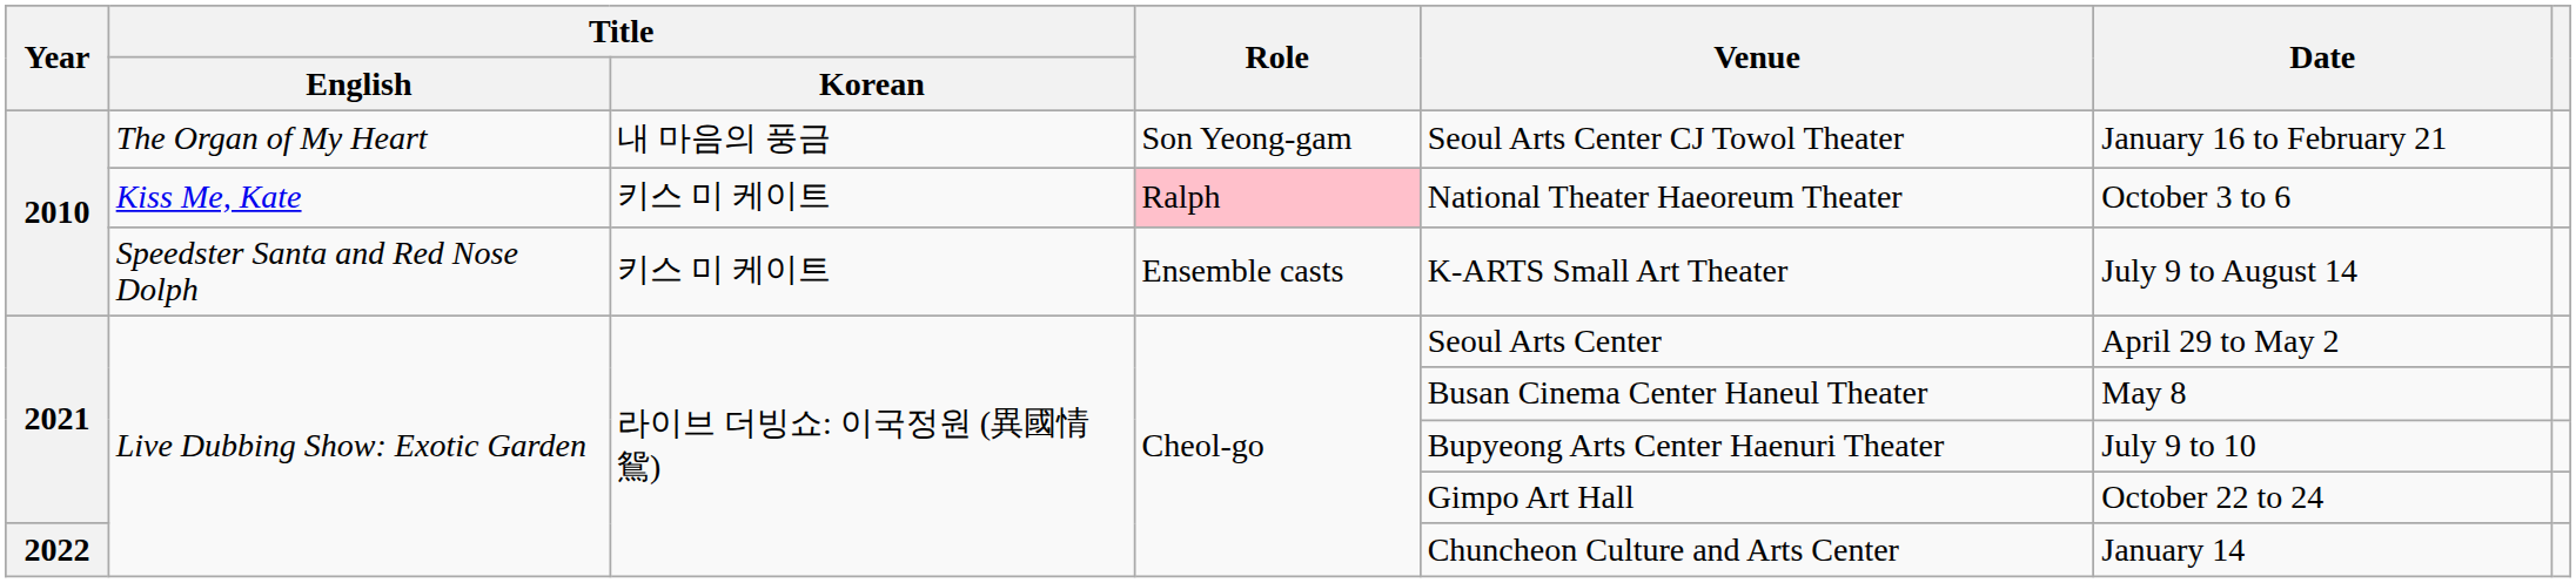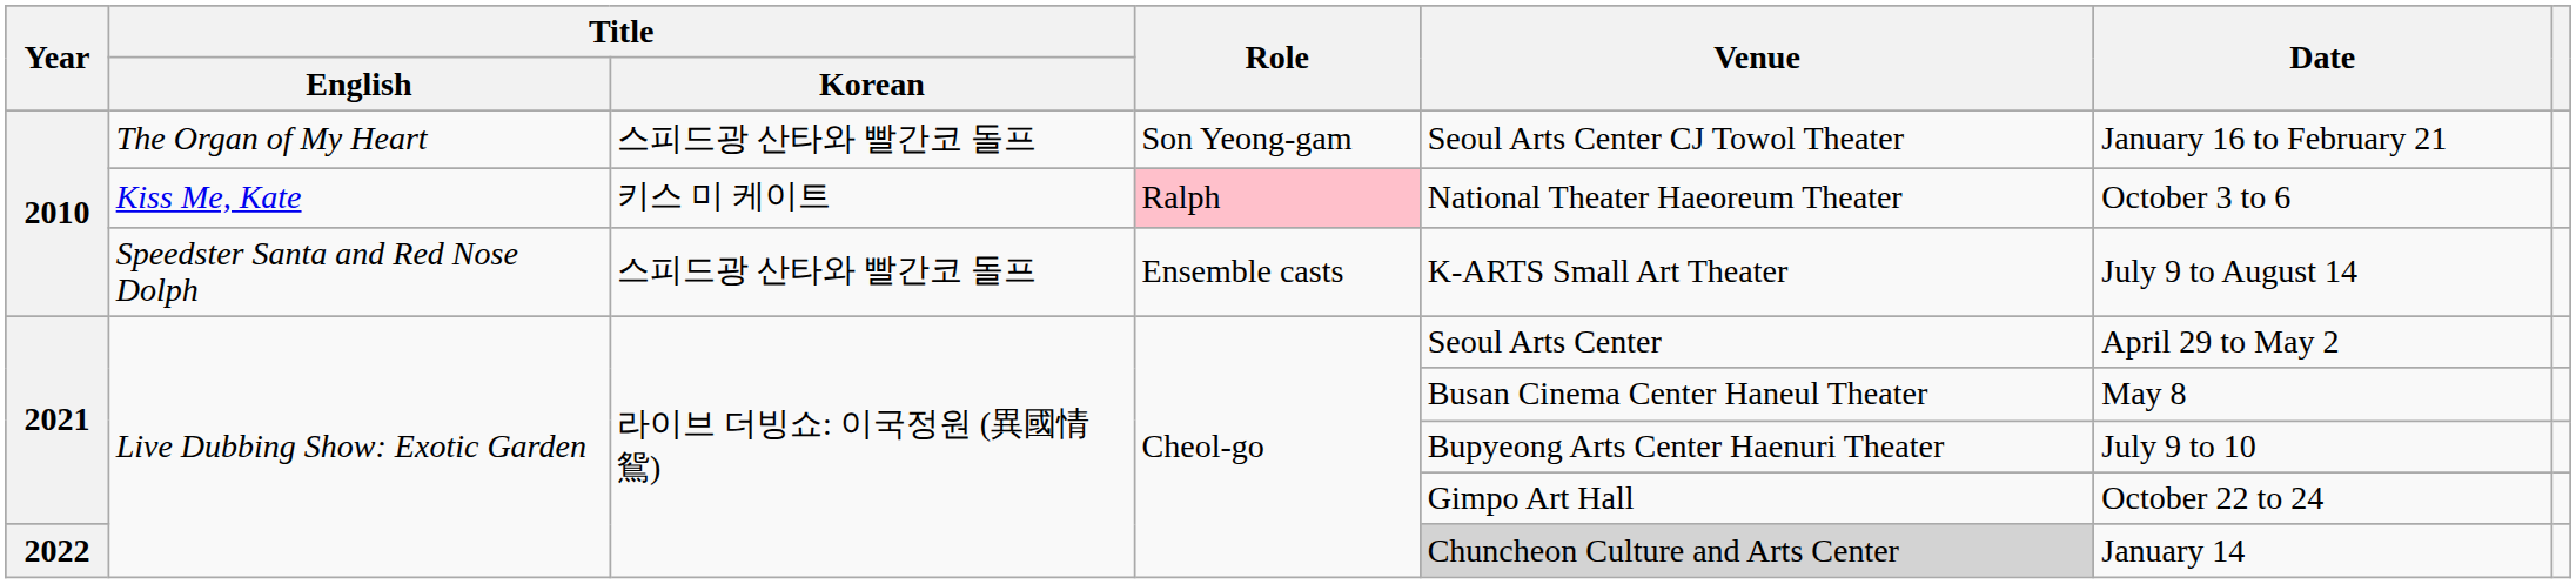The Organ of My Heart | Title / Korean: 내 마음의 풍금 -> 스피드광 산타와 빨간코 돌프
Speedster Santa and Red Nose Dolph | Title / Korean: 키스 미 케이트 -> 스피드광 산타와 빨간코 돌프
2022 / Live Dubbing Show: Exotic Garden | Venue: no background -> lightgrey background
